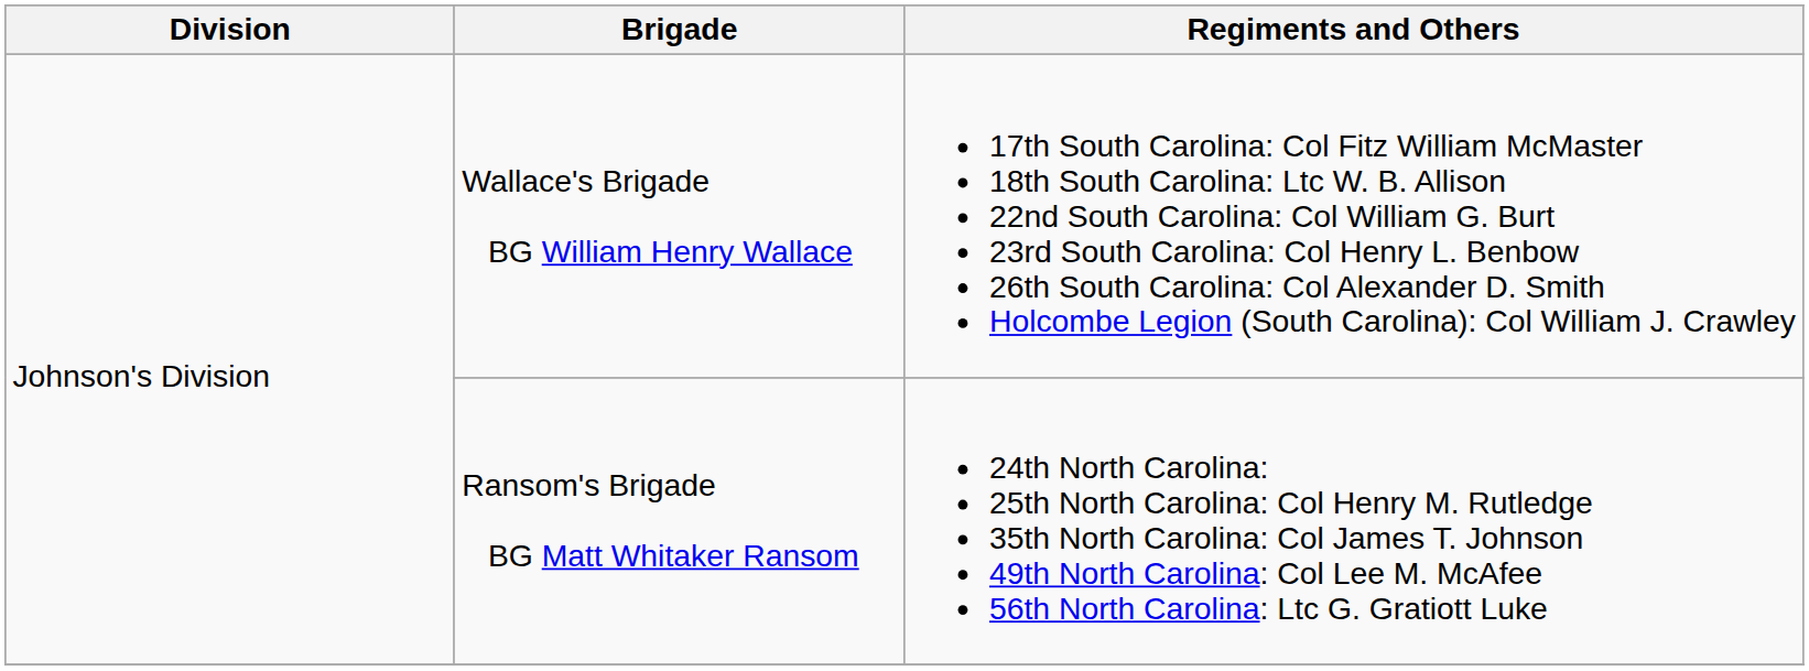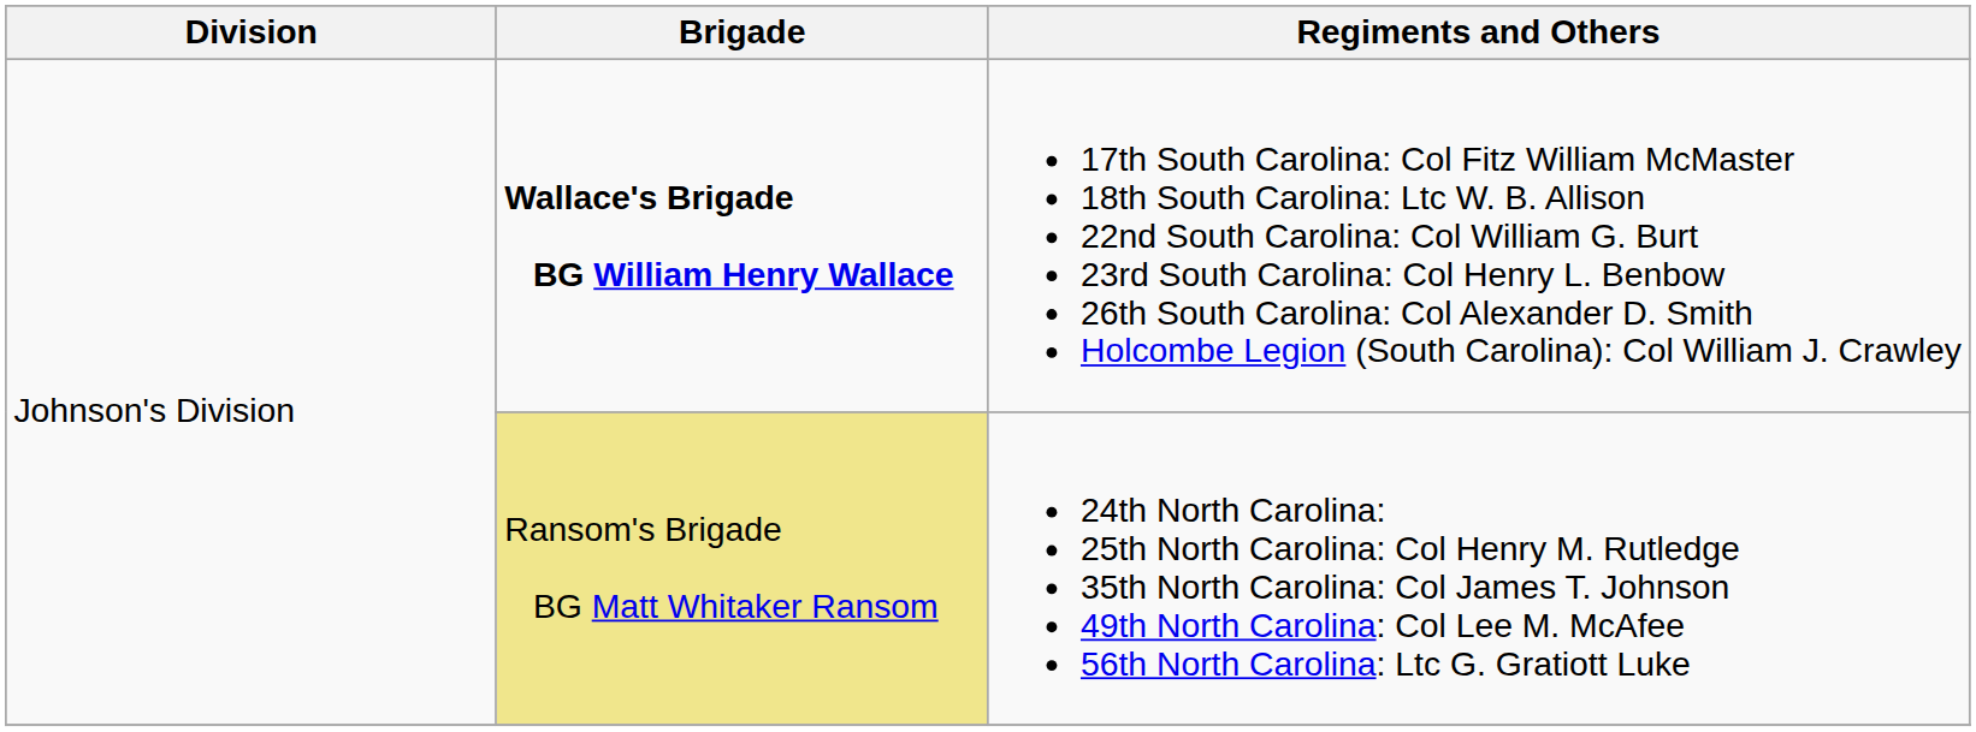Wallace's Brigade BG William Henry Wallace | Brigade: normal -> bold
Ransom's Brigade BG Matt Whitaker Ransom | Brigade: no background -> khaki background
